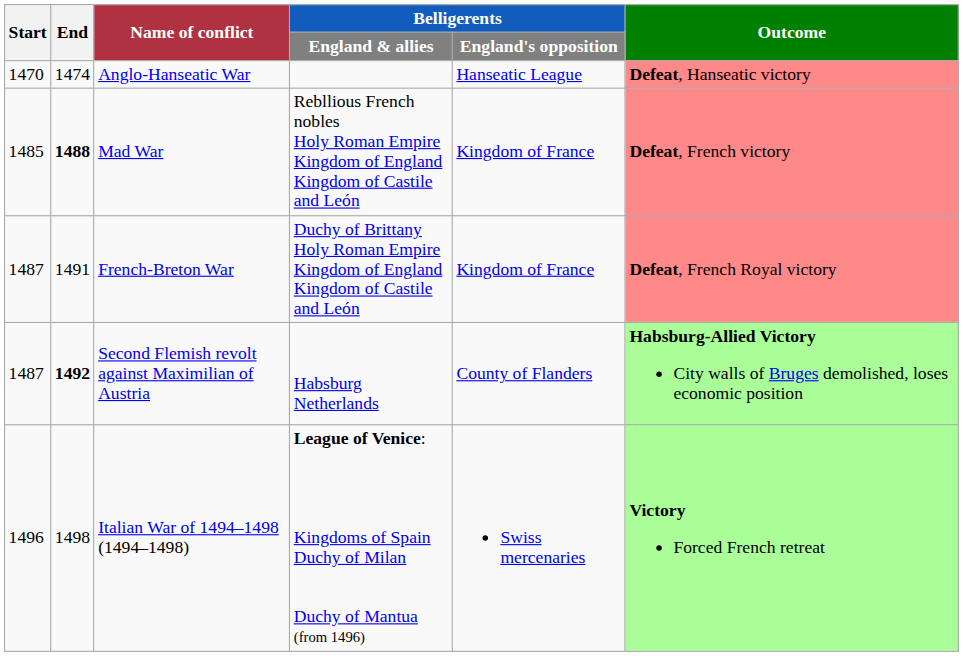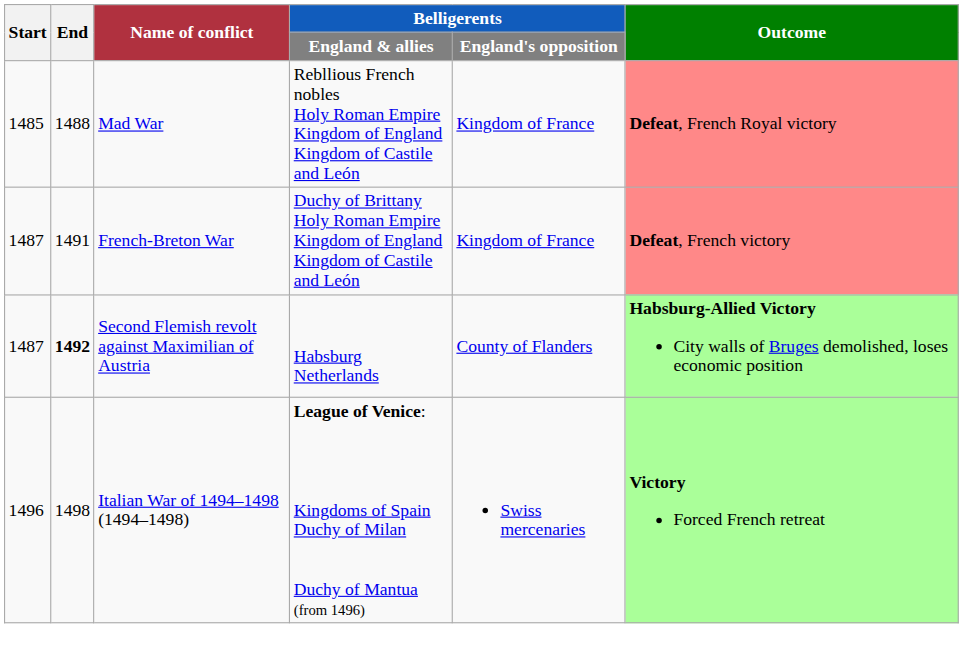- row: 1470 | 1474 | Anglo-Hanseatic War | Hanseatic League | Defeat, Hanseatic victory
Mad War | End: bold -> normal
Mad War | Outcome: Defeat, French victory -> Defeat, French Royal victory
French-Breton War | Outcome: Defeat, French Royal victory -> Defeat, French victory
